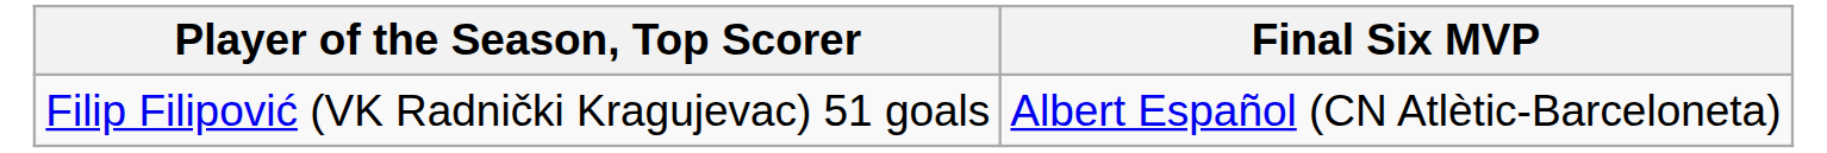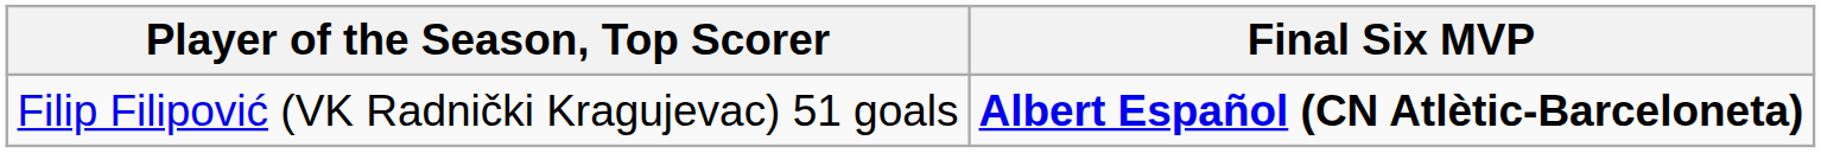Filip Filipović (VK Radnički Kragujevac) 51 goals | Final Six MVP: normal -> bold
